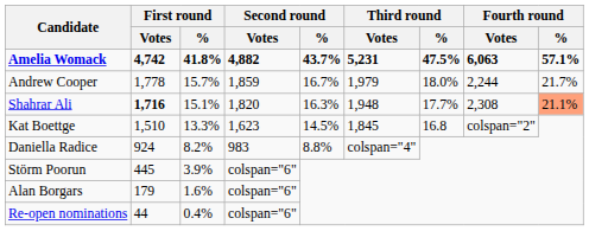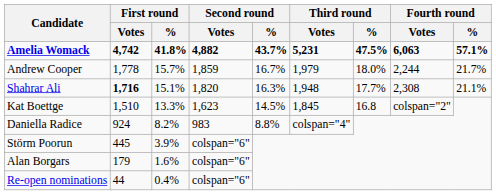Shahrar Ali | Fourth round / %: lightsalmon background -> no background
